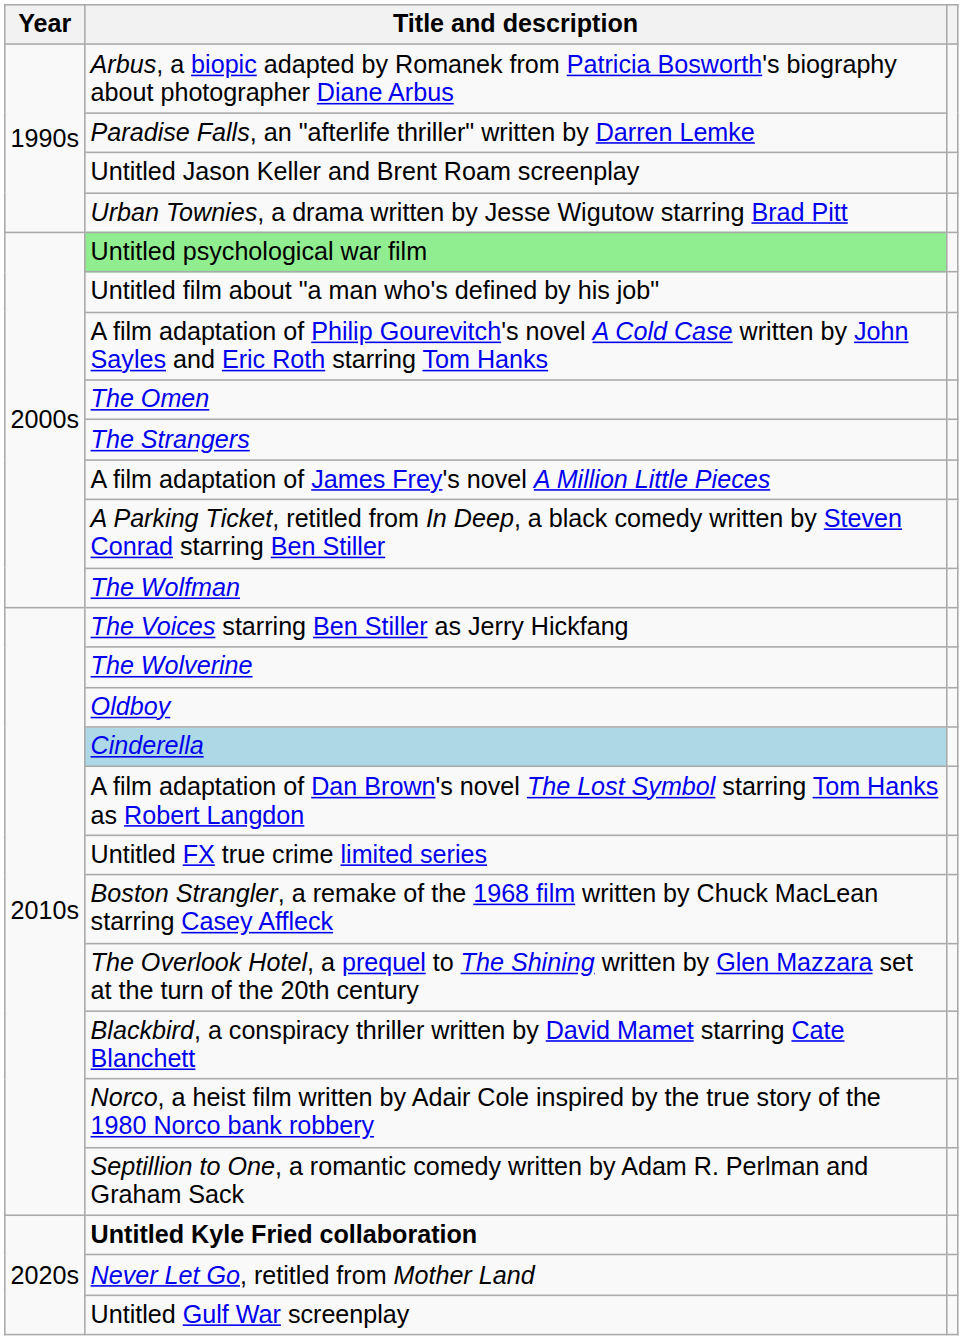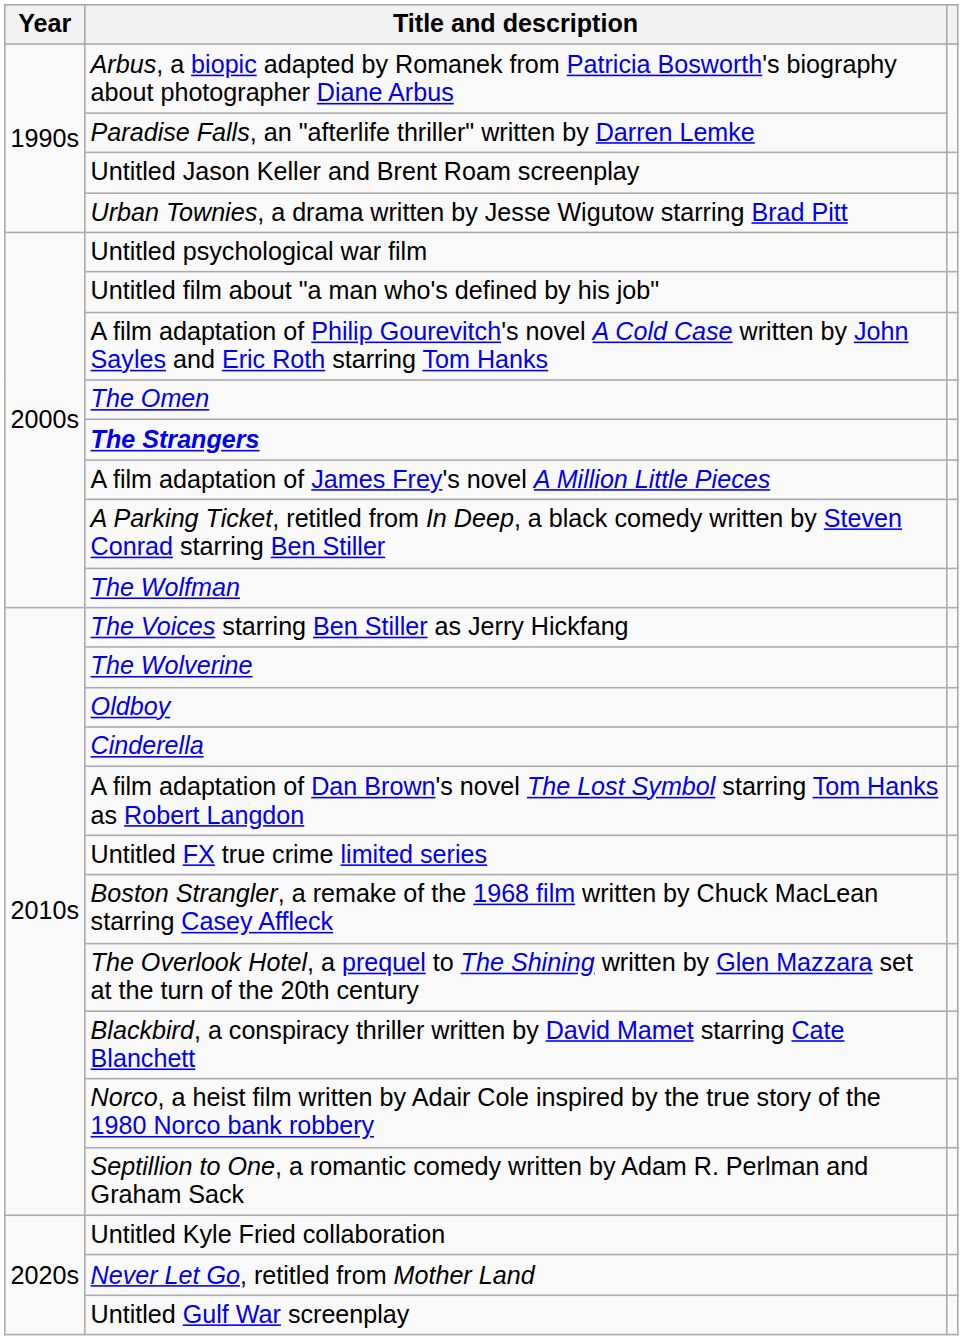Untitled psychological war film | Title and description: lightgreen background -> no background
The Strangers | Title and description: normal -> bold
Cinderella | Title and description: lightblue background -> no background
Untitled Kyle Fried collaboration | Title and description: bold -> normal
